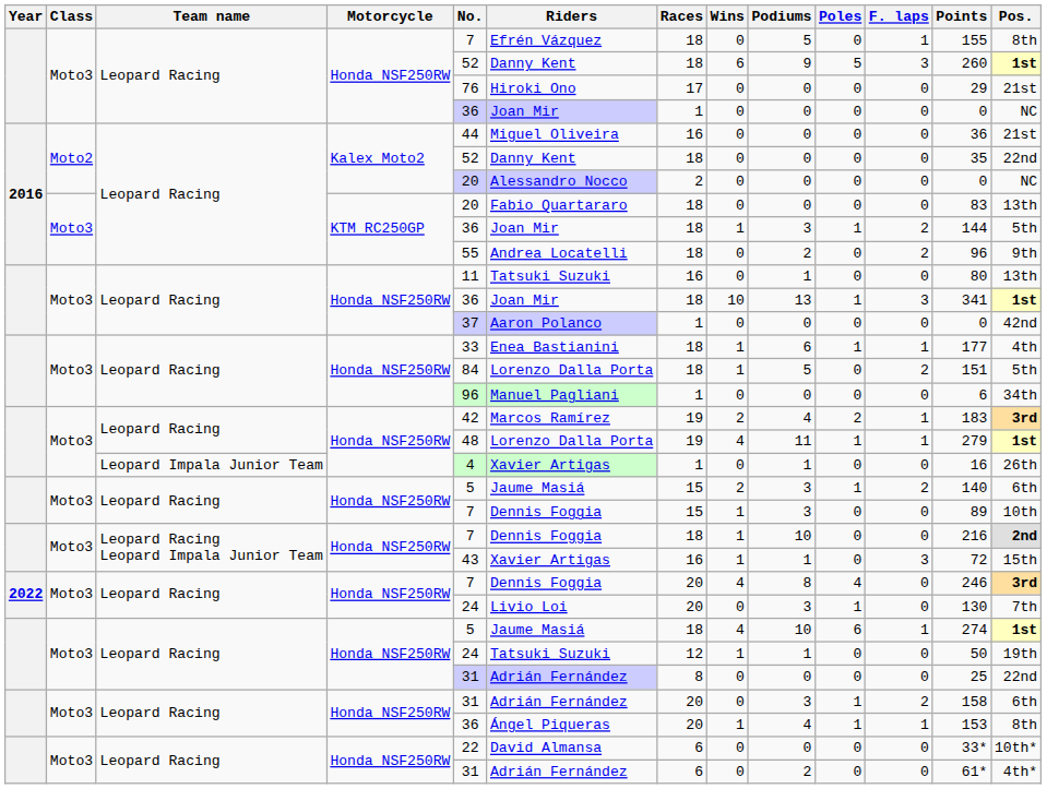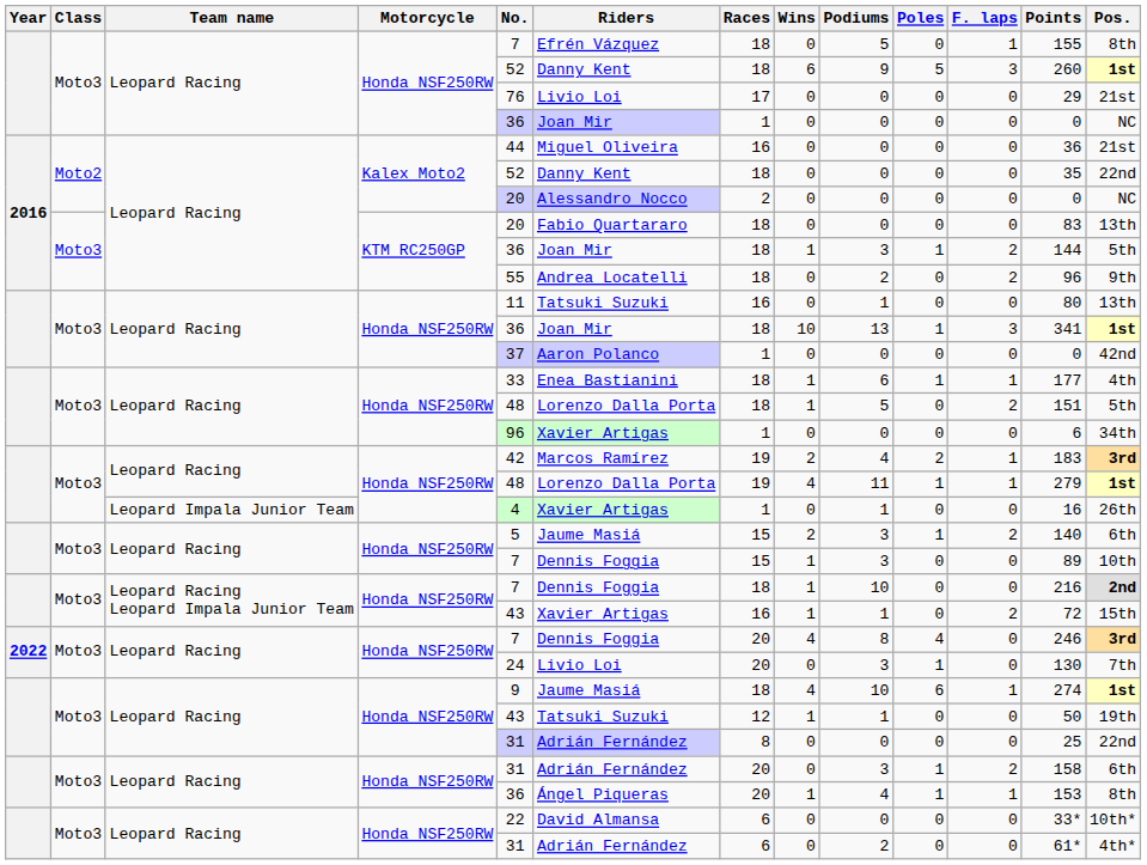row 4 | Riders: Hiroki Ono -> Livio Loi
row 16 | No.: 84 -> 48
row 17 | Riders: Manuel Pagliani -> Xavier Artigas
row 24 | F. laps: 3 -> 2
row 27 | No.: 5 -> 9
row 28 | No.: 24 -> 43
